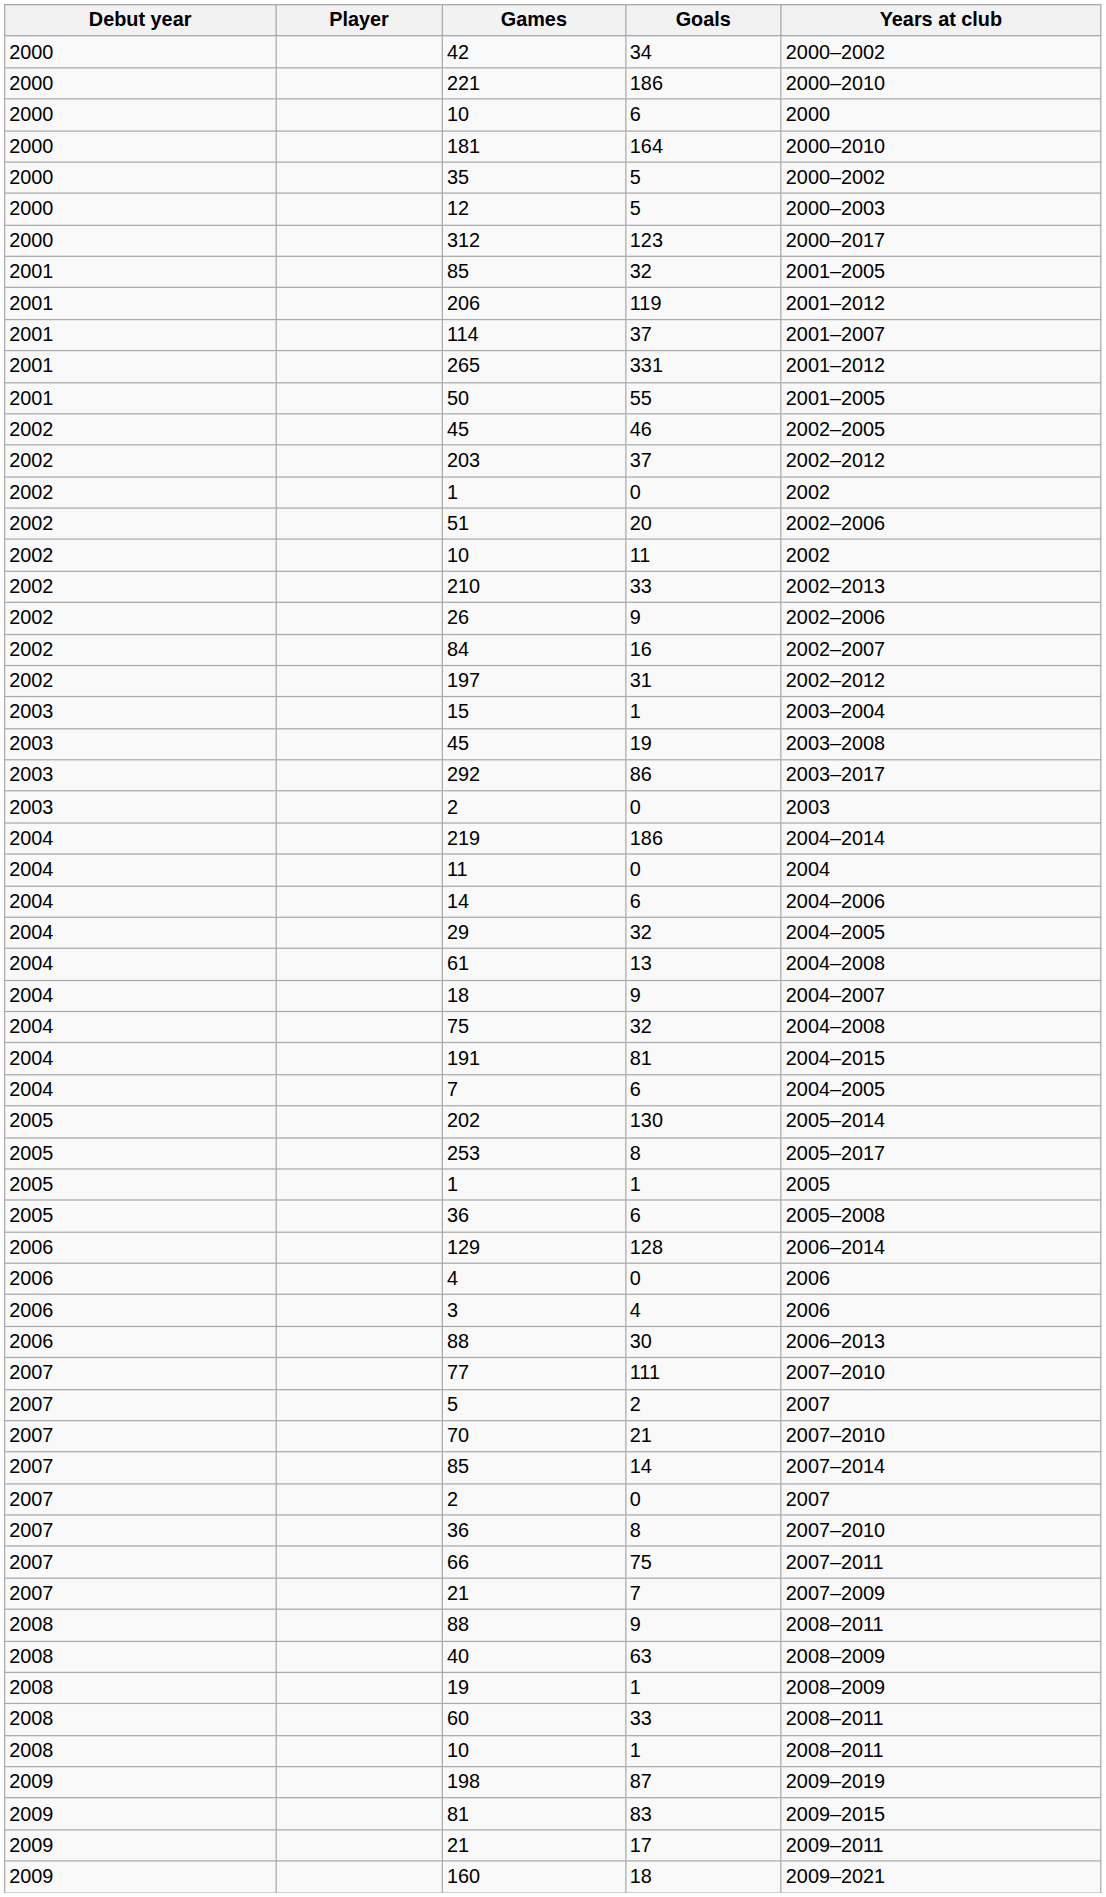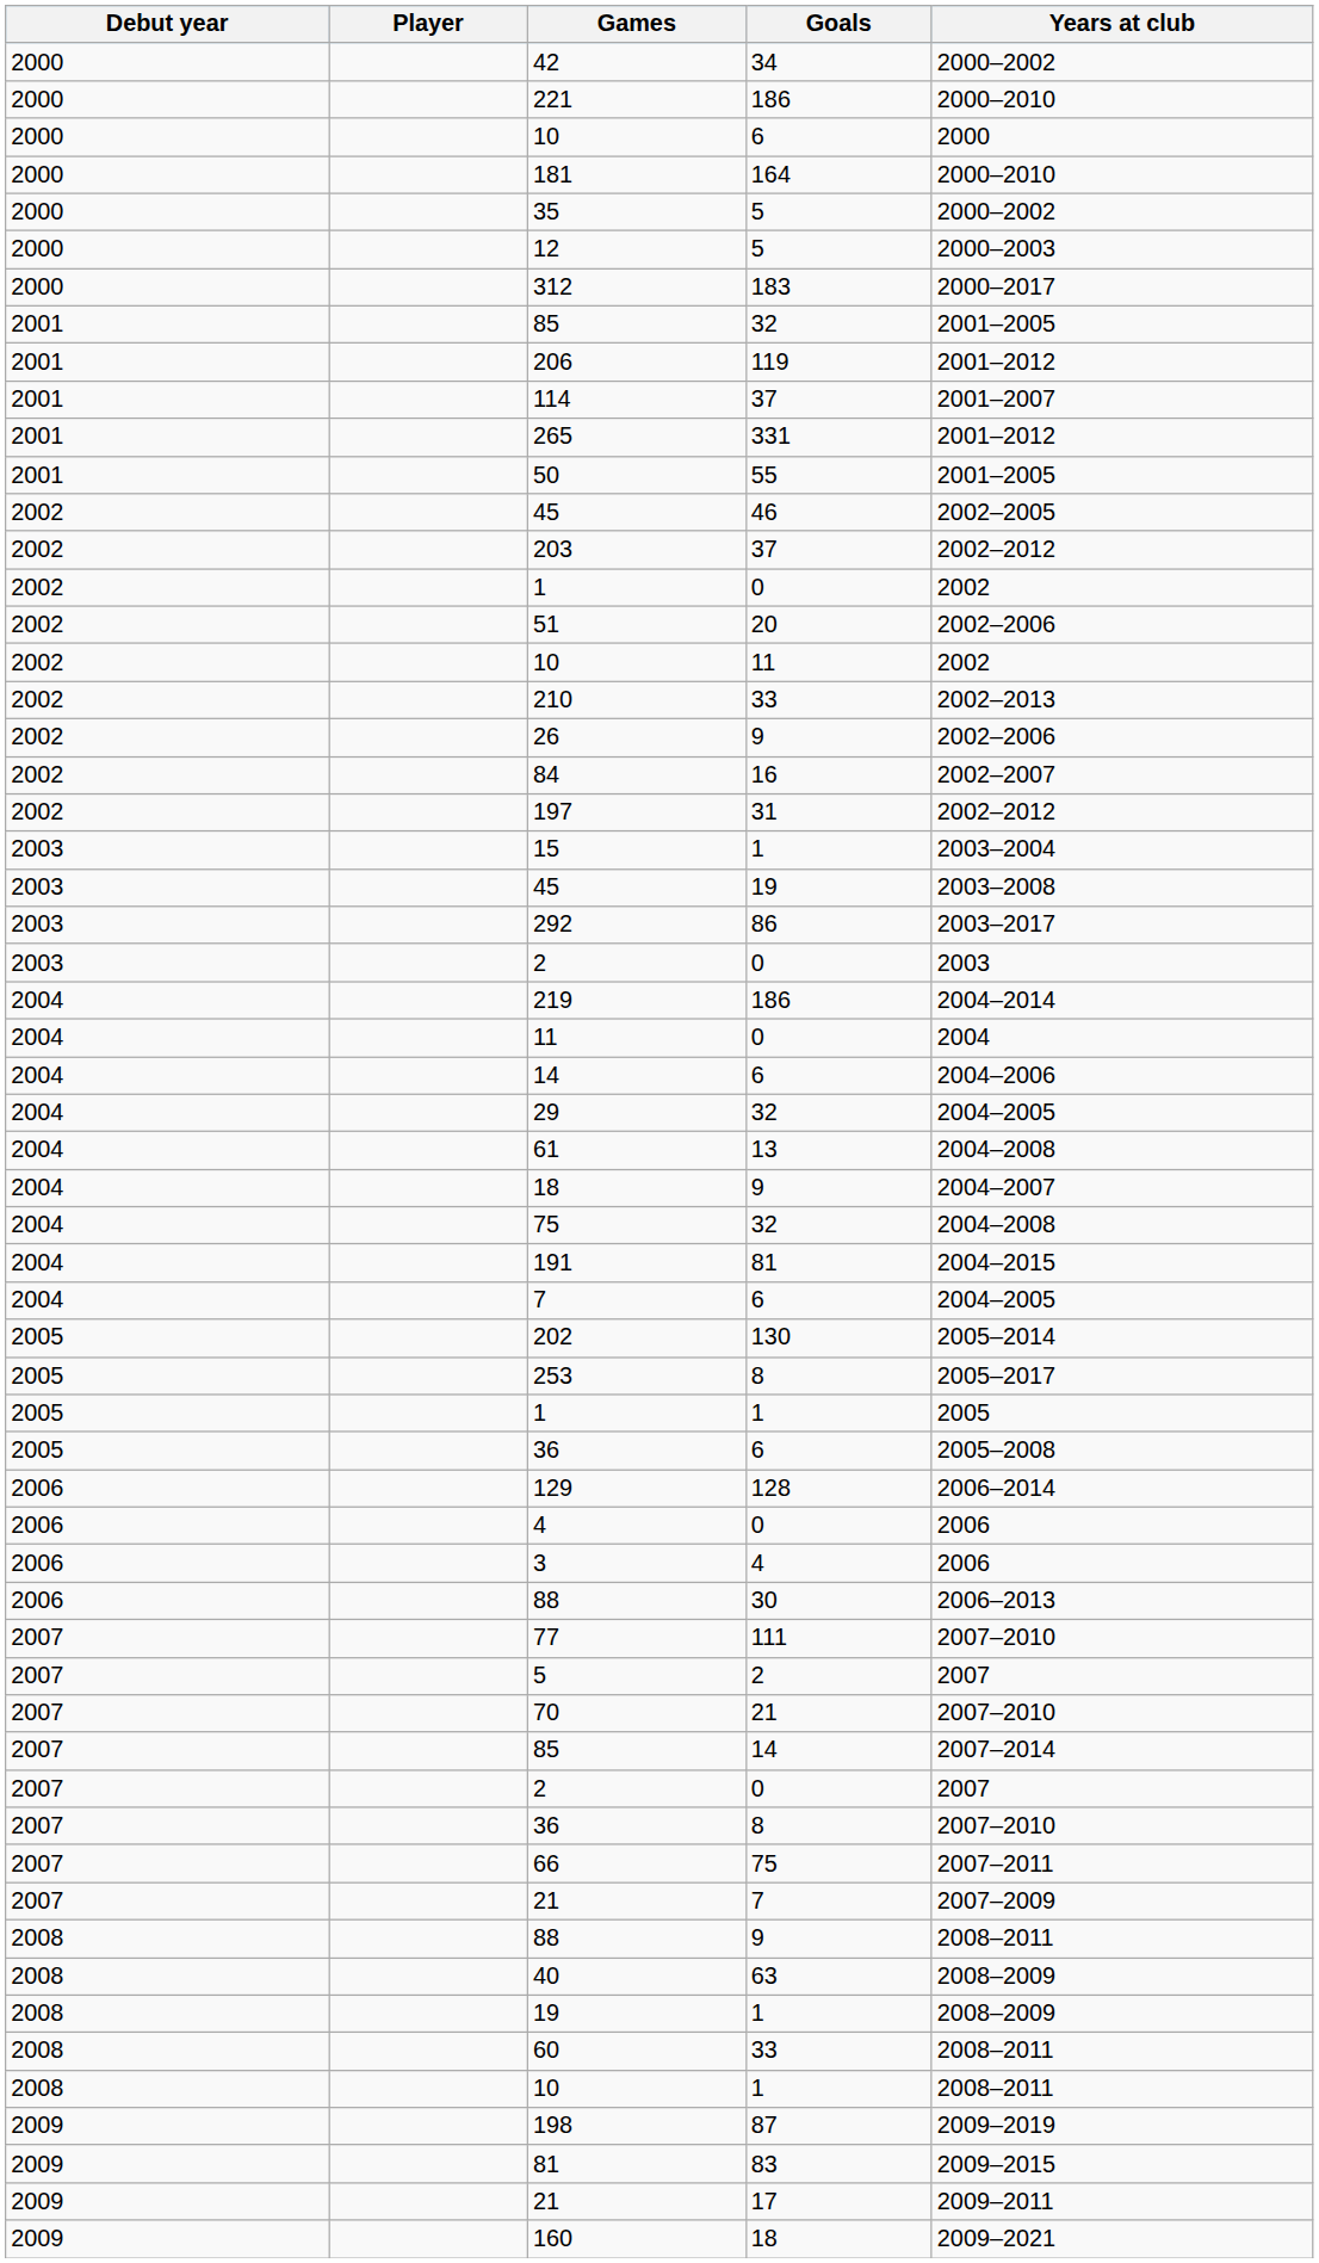312 | Goals: 123 -> 183
